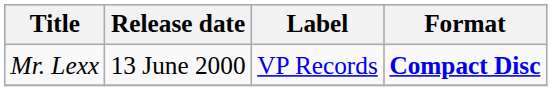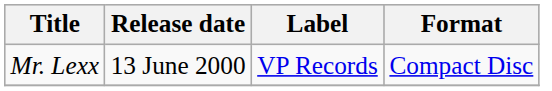Mr. Lexx | Format: bold -> normal
